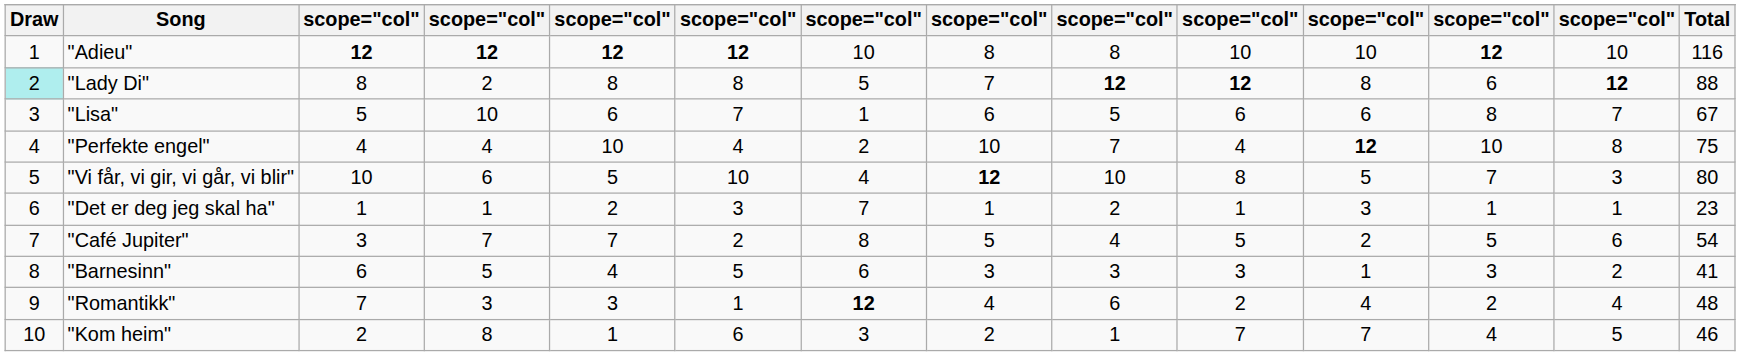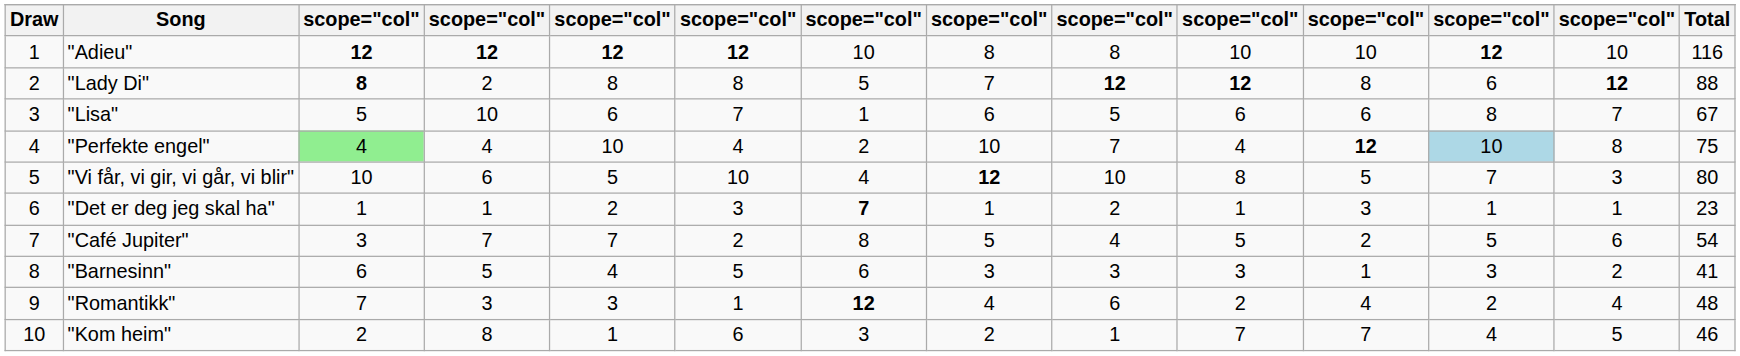"Lady Di" | Draw: paleturquoise background -> no background
"Lady Di" | column 3: normal -> bold
"Perfekte engel" | column 3: no background -> lightgreen background
"Perfekte engel" | column 12: no background -> lightblue background
"Det er deg jeg skal ha" | column 7: normal -> bold
